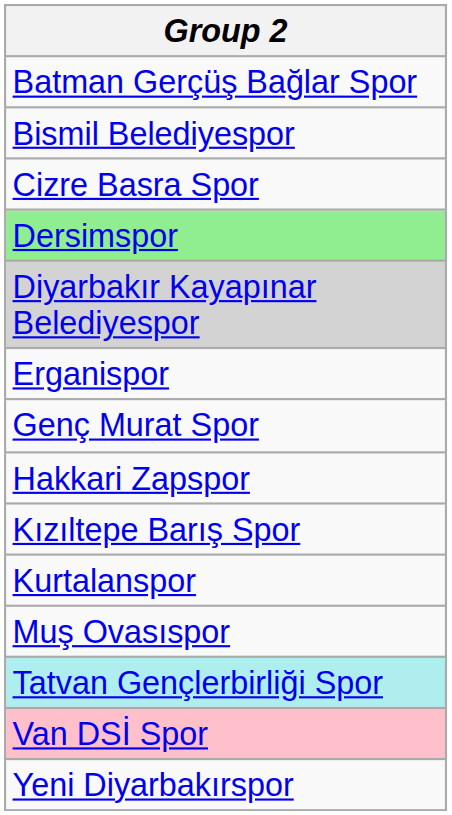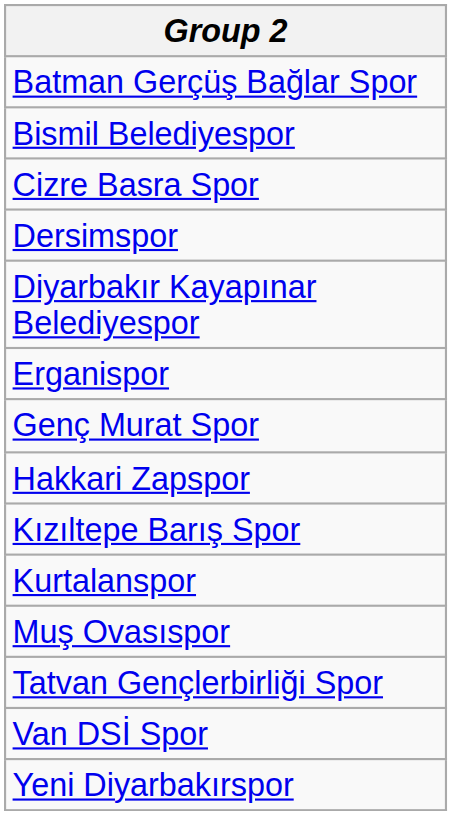row 5 | column 1: lightgreen background -> no background
row 6 | column 1: lightgrey background -> no background
row 13 | column 1: paleturquoise background -> no background
row 14 | column 1: pink background -> no background
